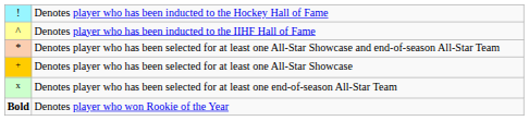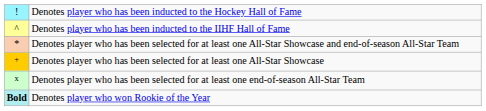Denotes player who won Rookie of the Year | column 1: no background -> paleturquoise background
